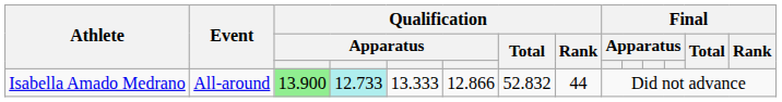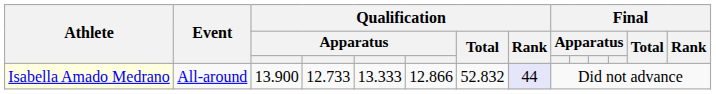row 4 | Athlete: no background -> lightyellow background
row 4 | column 3: lightgreen background -> no background
row 4 | column 4: paleturquoise background -> no background
row 4 | Qualification / Rank: no background -> lavender background
